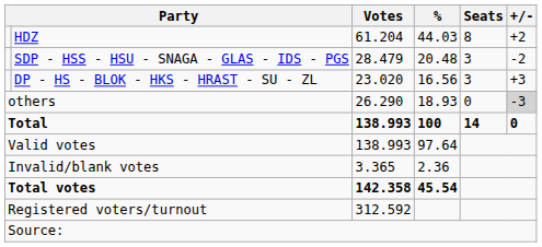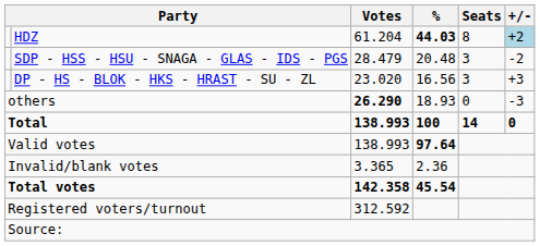HDZ | %: normal -> bold
HDZ | +/-: no background -> lightblue background
others | Votes: normal -> bold
others | +/-: lightgrey background -> no background
Valid votes | %: normal -> bold
